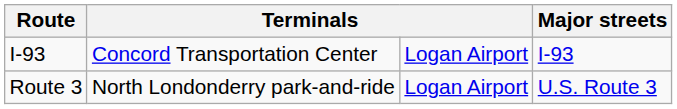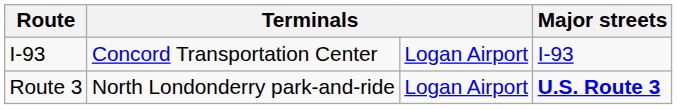Route 3 | Major streets: normal -> bold
